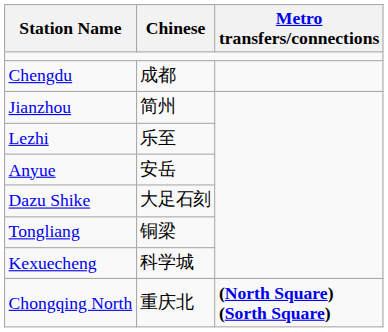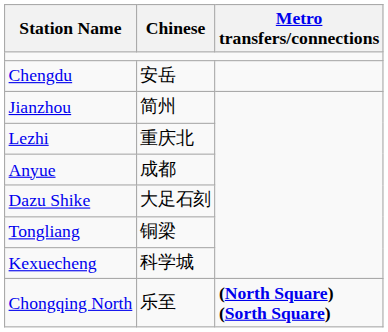Chengdu | Chinese: 成都 -> 安岳
Lezhi | Chinese: 乐至 -> 重庆北
Anyue | Chinese: 安岳 -> 成都
Chongqing North | Chinese: 重庆北 -> 乐至
